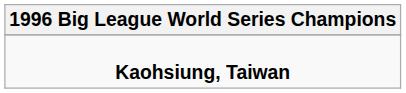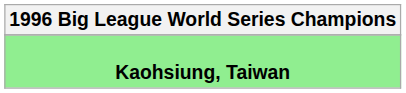row 2 | column 1: no background -> lightgreen background
